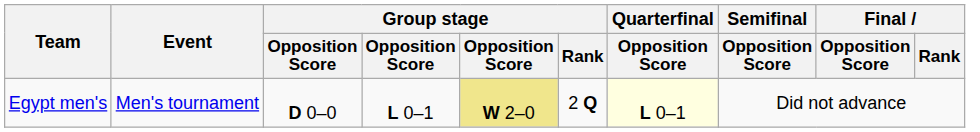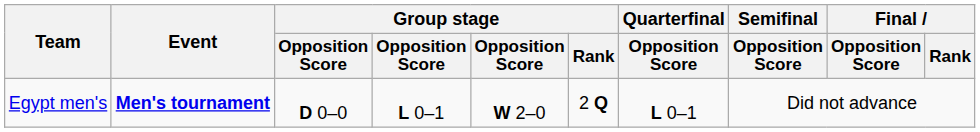Egypt men's | Event: normal -> bold
Egypt men's | column 5: khaki background -> no background
Egypt men's | Quarterfinal / Opposition Score: lightyellow background -> no background
